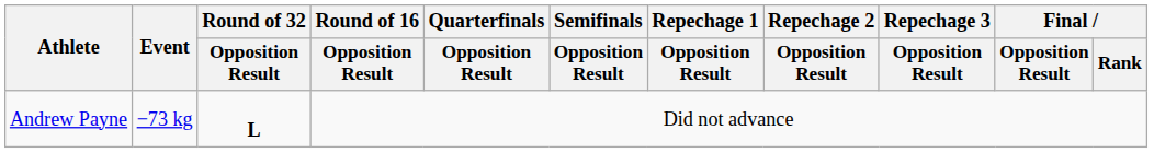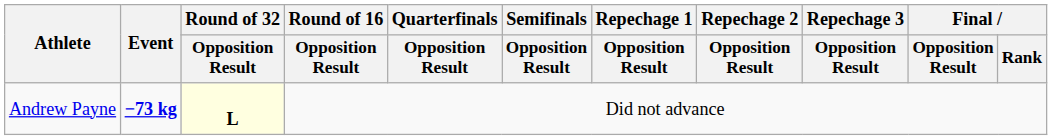Andrew Payne | Event: normal -> bold
Andrew Payne | Round of 32 / Opposition Result: no background -> lightyellow background
